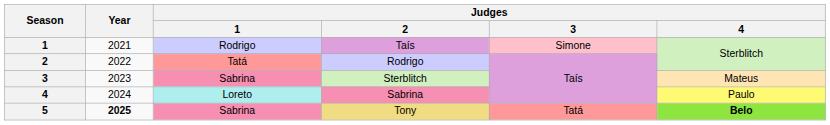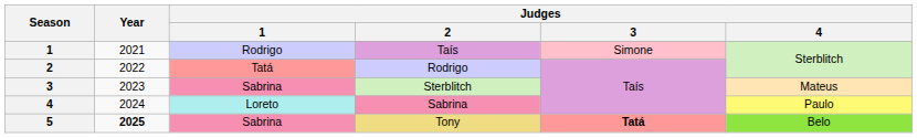5 | Judges / 3: normal -> bold
5 | Judges / 4: bold -> normal
